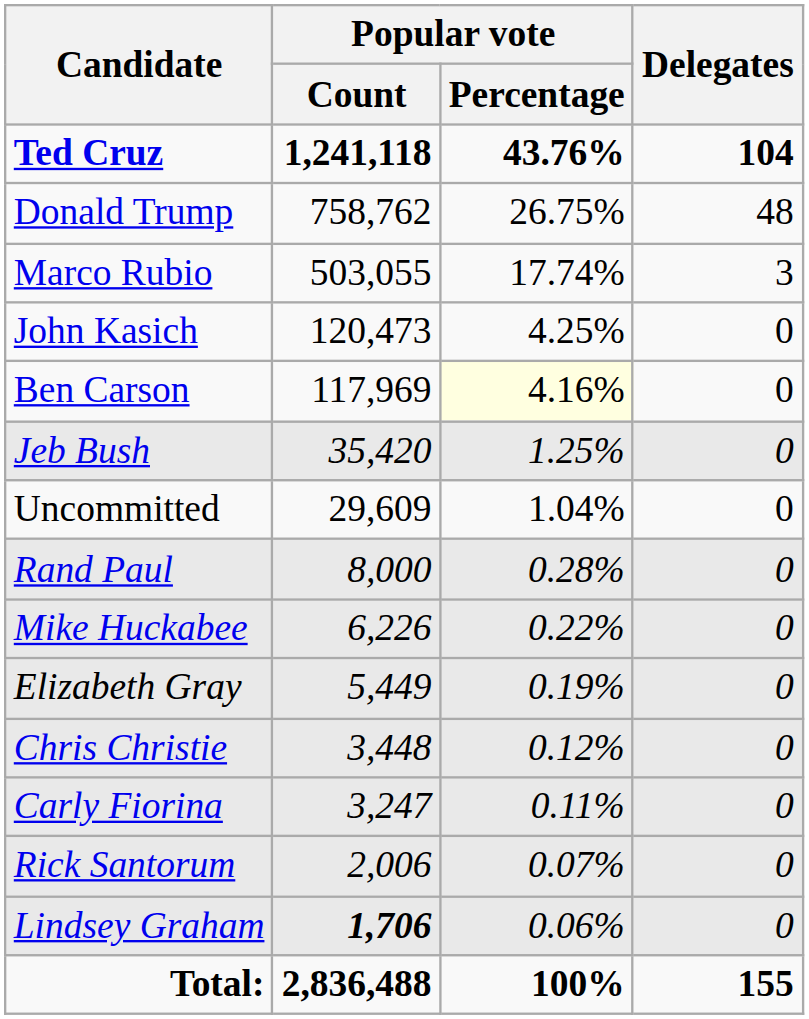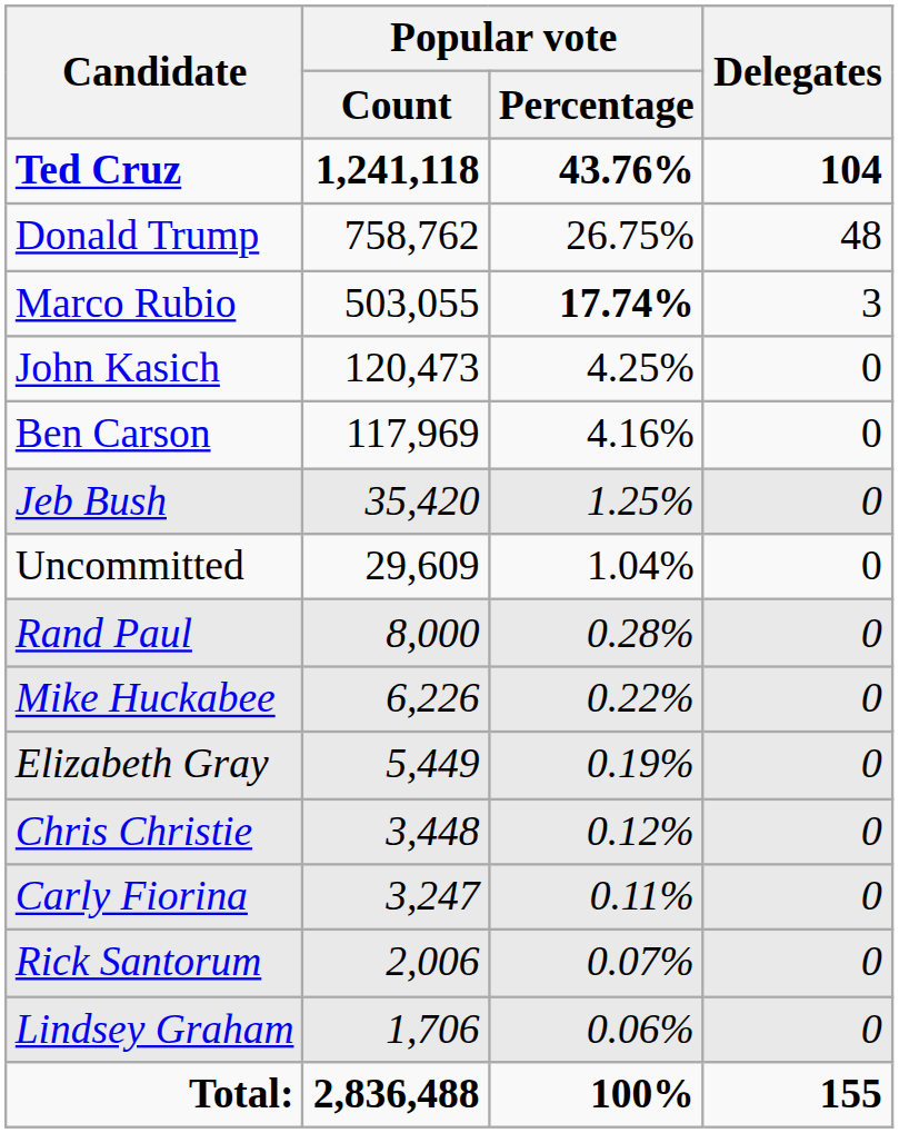Marco Rubio | Popular vote / Percentage: normal -> bold
Ben Carson | Popular vote / Percentage: lightyellow background -> no background
Lindsey Graham | Popular vote / Count: bold -> normal
